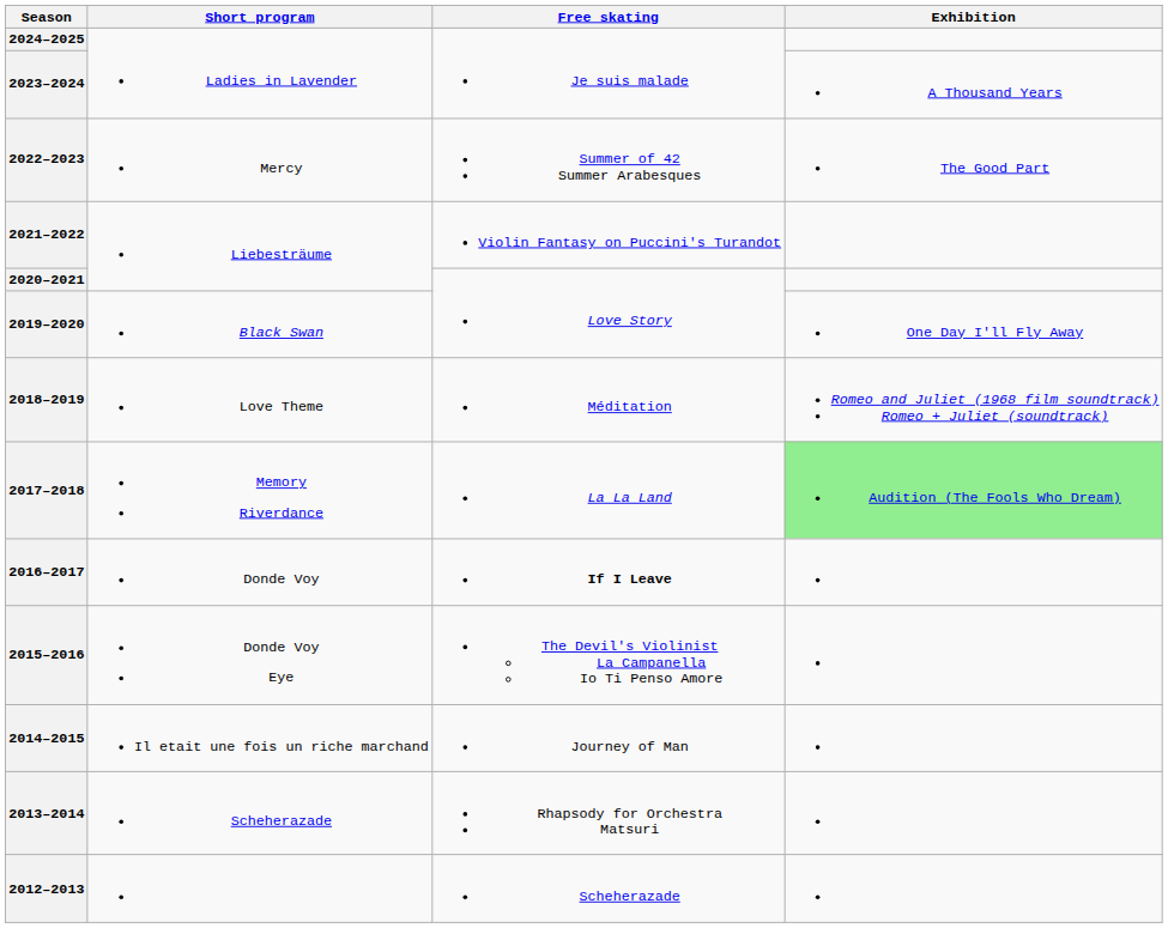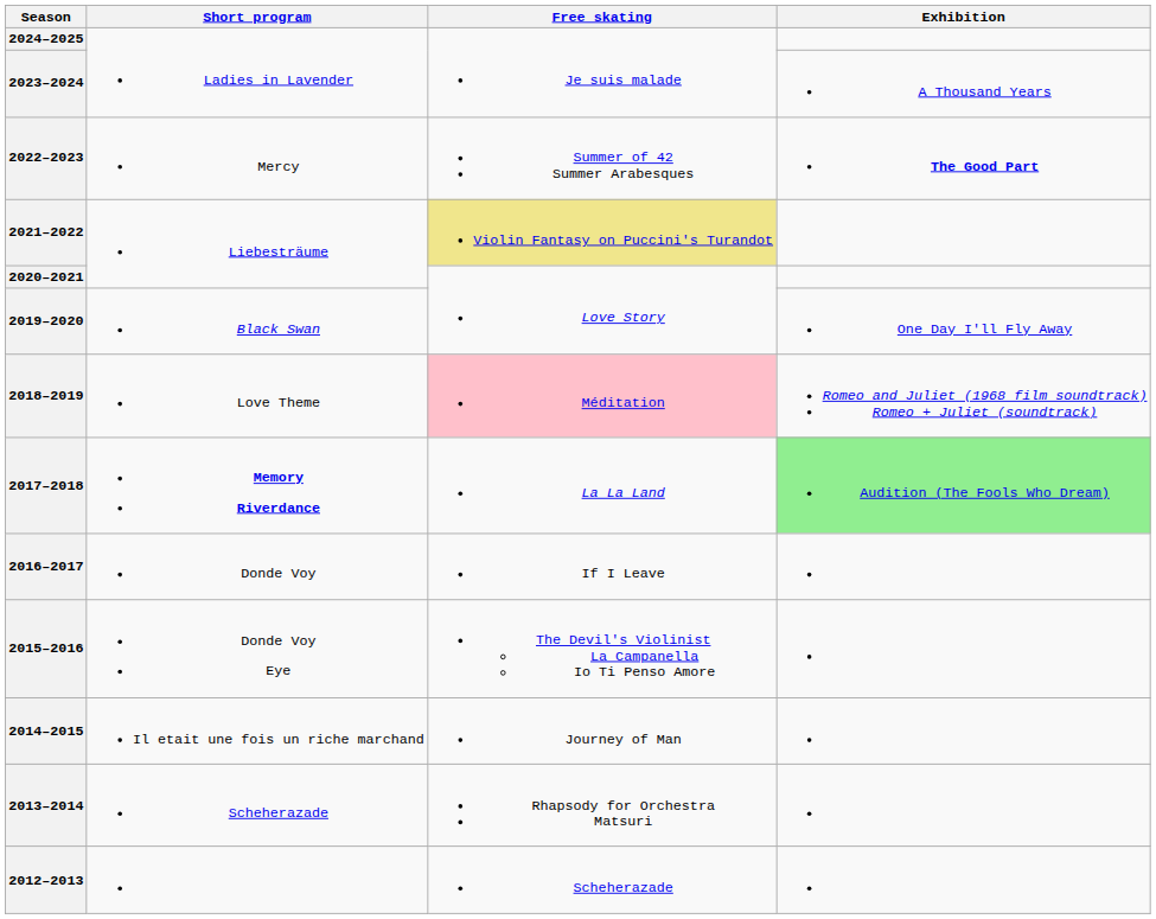2022–2023 | Exhibition: normal -> bold
2021–2022 | Free skating: no background -> khaki background
2018–2019 | Free skating: no background -> pink background
2017–2018 | Short program: normal -> bold
2016–2017 | Free skating: bold -> normal
